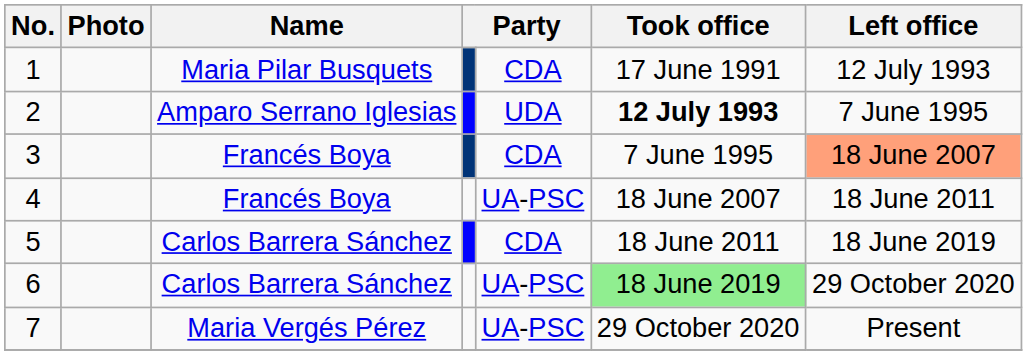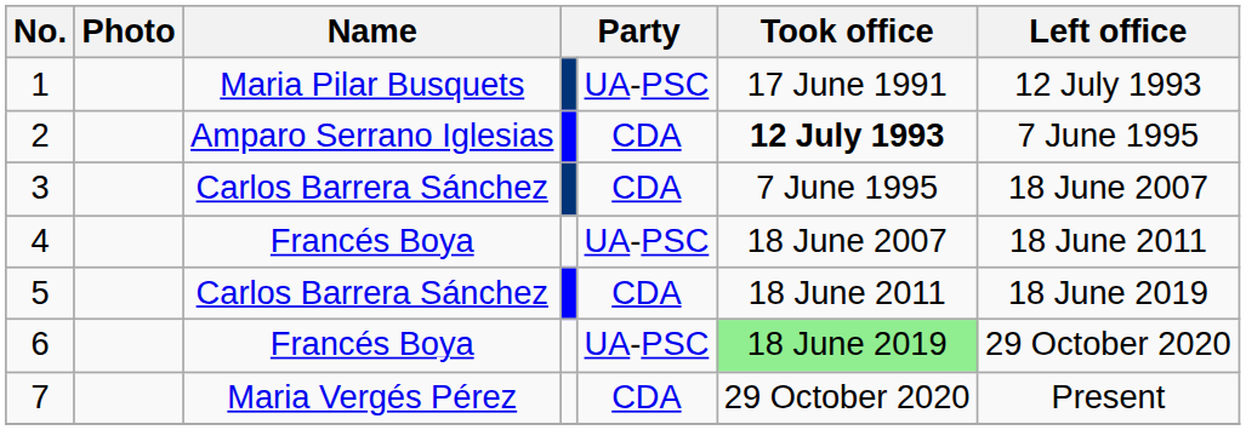1 | column 5: CDA -> UA-PSC
2 | column 5: UDA -> CDA
3 | Name: Francés Boya -> Carlos Barrera Sánchez
3 | Left office: lightsalmon background -> no background
6 | Name: Carlos Barrera Sánchez -> Francés Boya
7 | column 5: UA-PSC -> CDA
